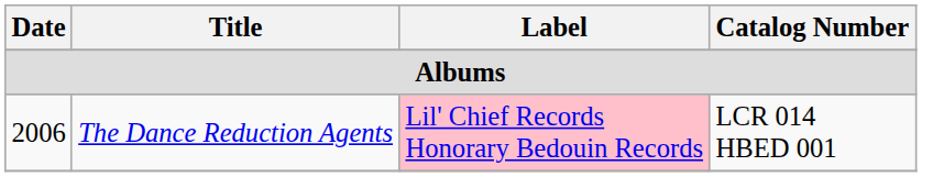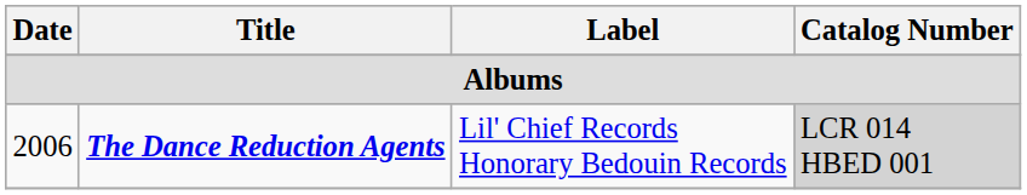2006 | Title: normal -> bold
2006 | Label: pink background -> no background
2006 | Catalog Number: no background -> lightgrey background
